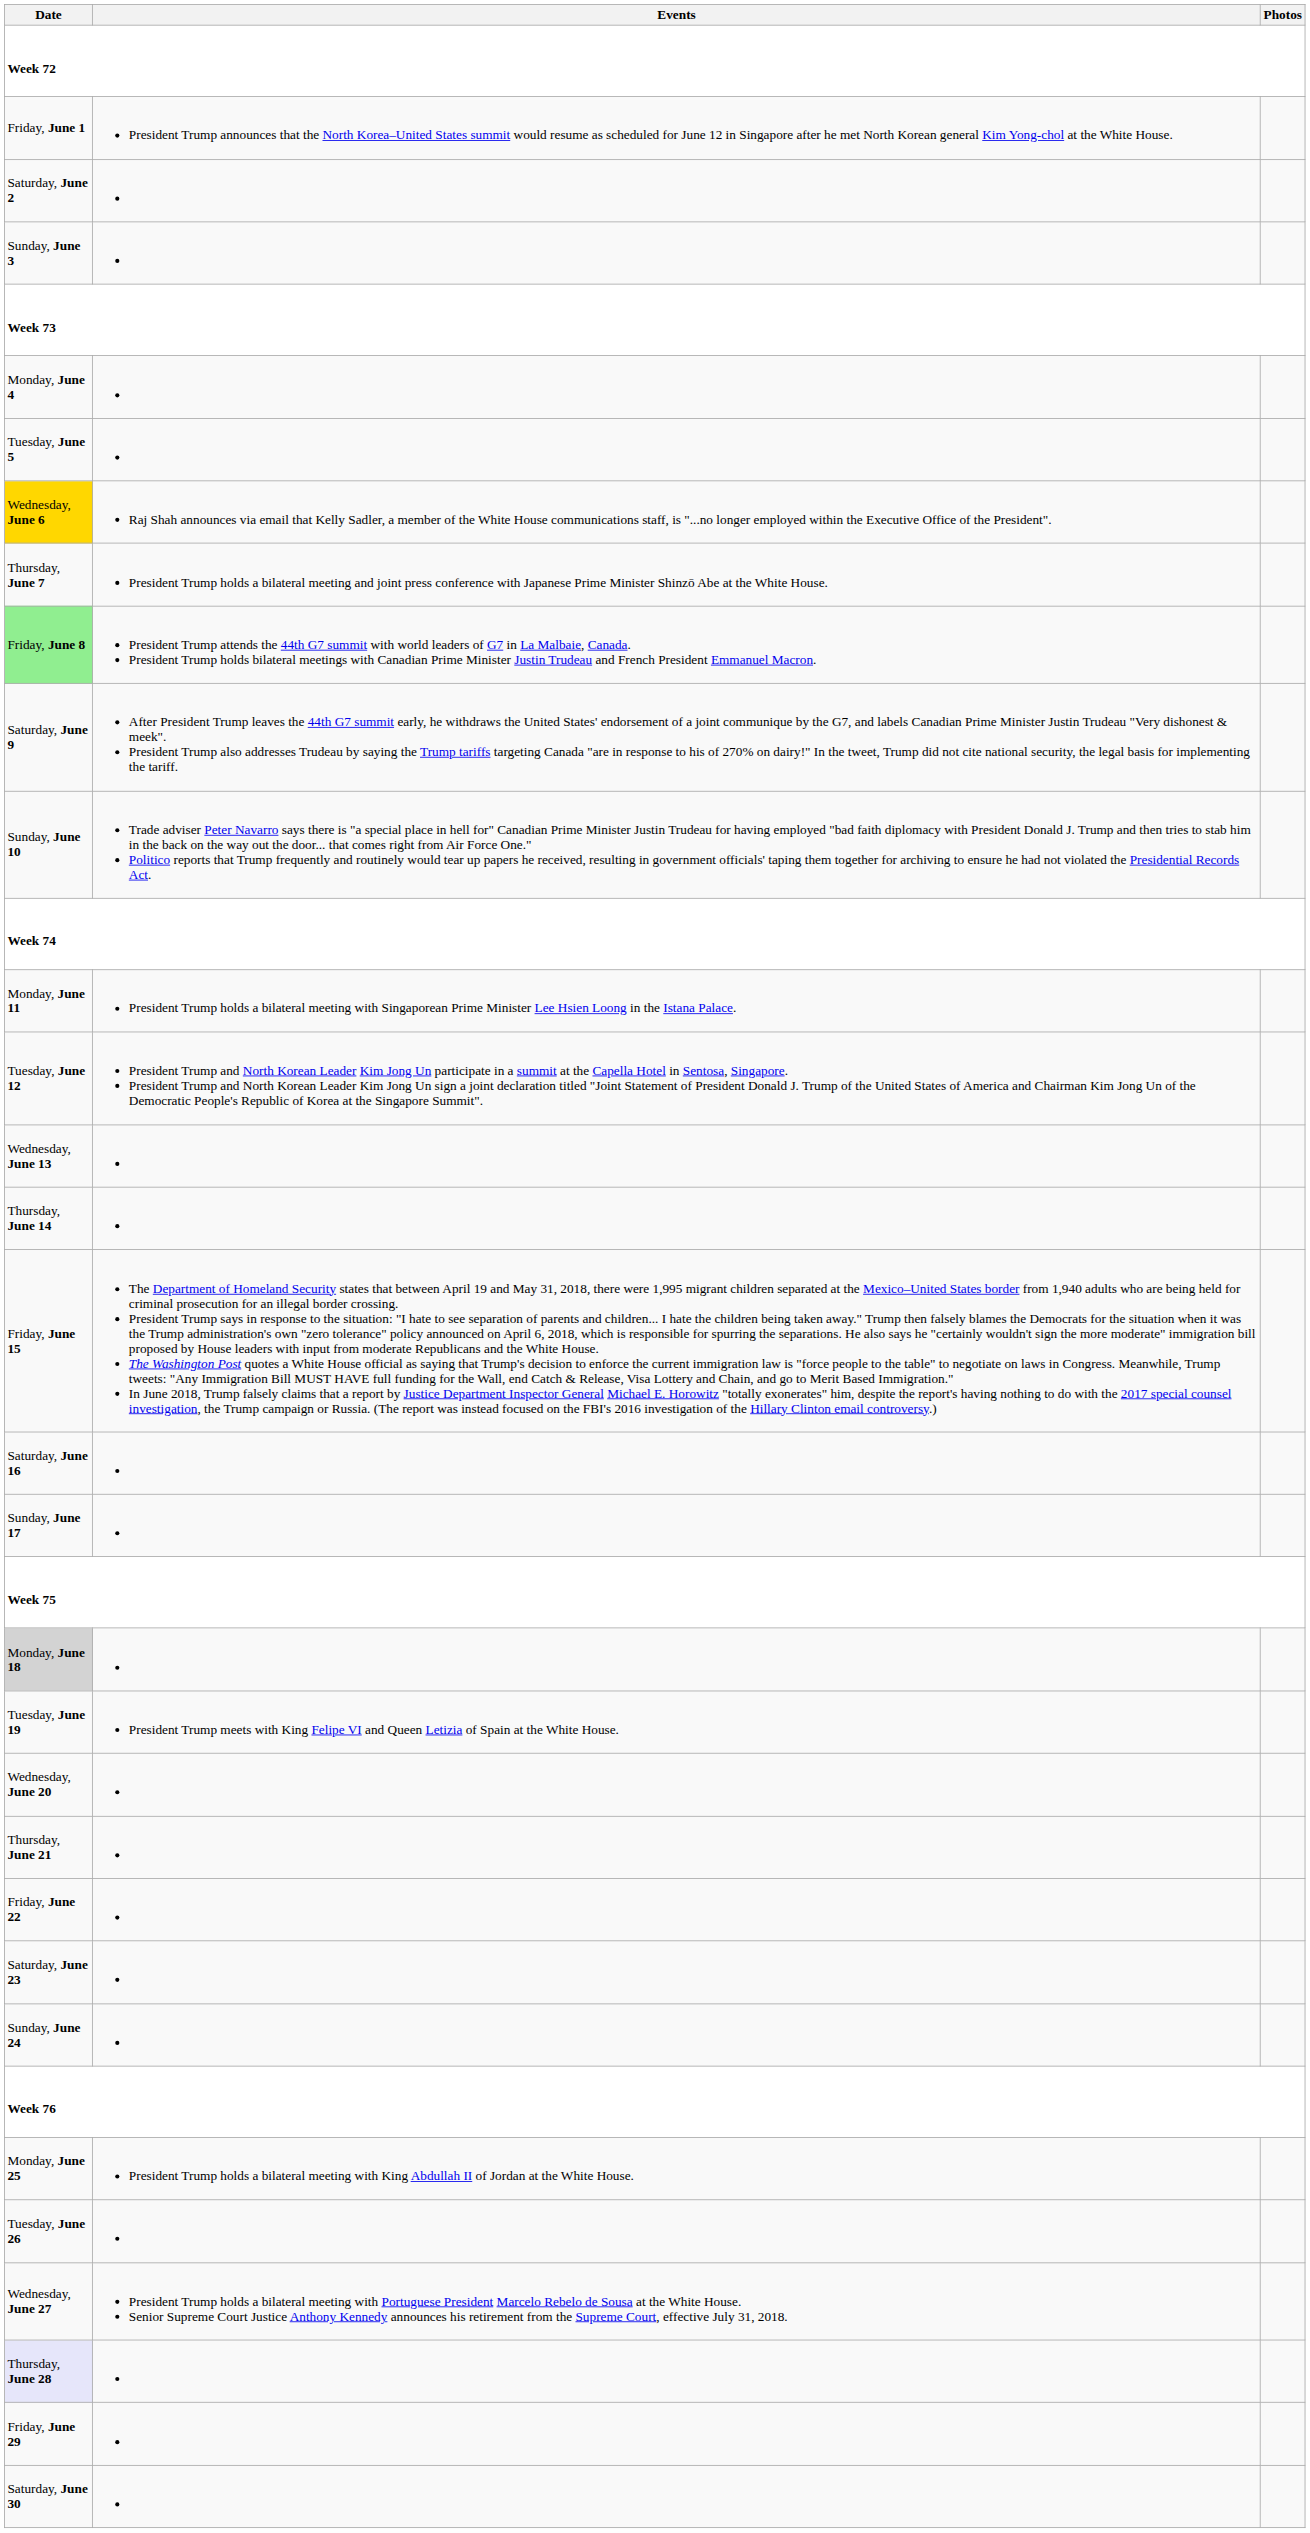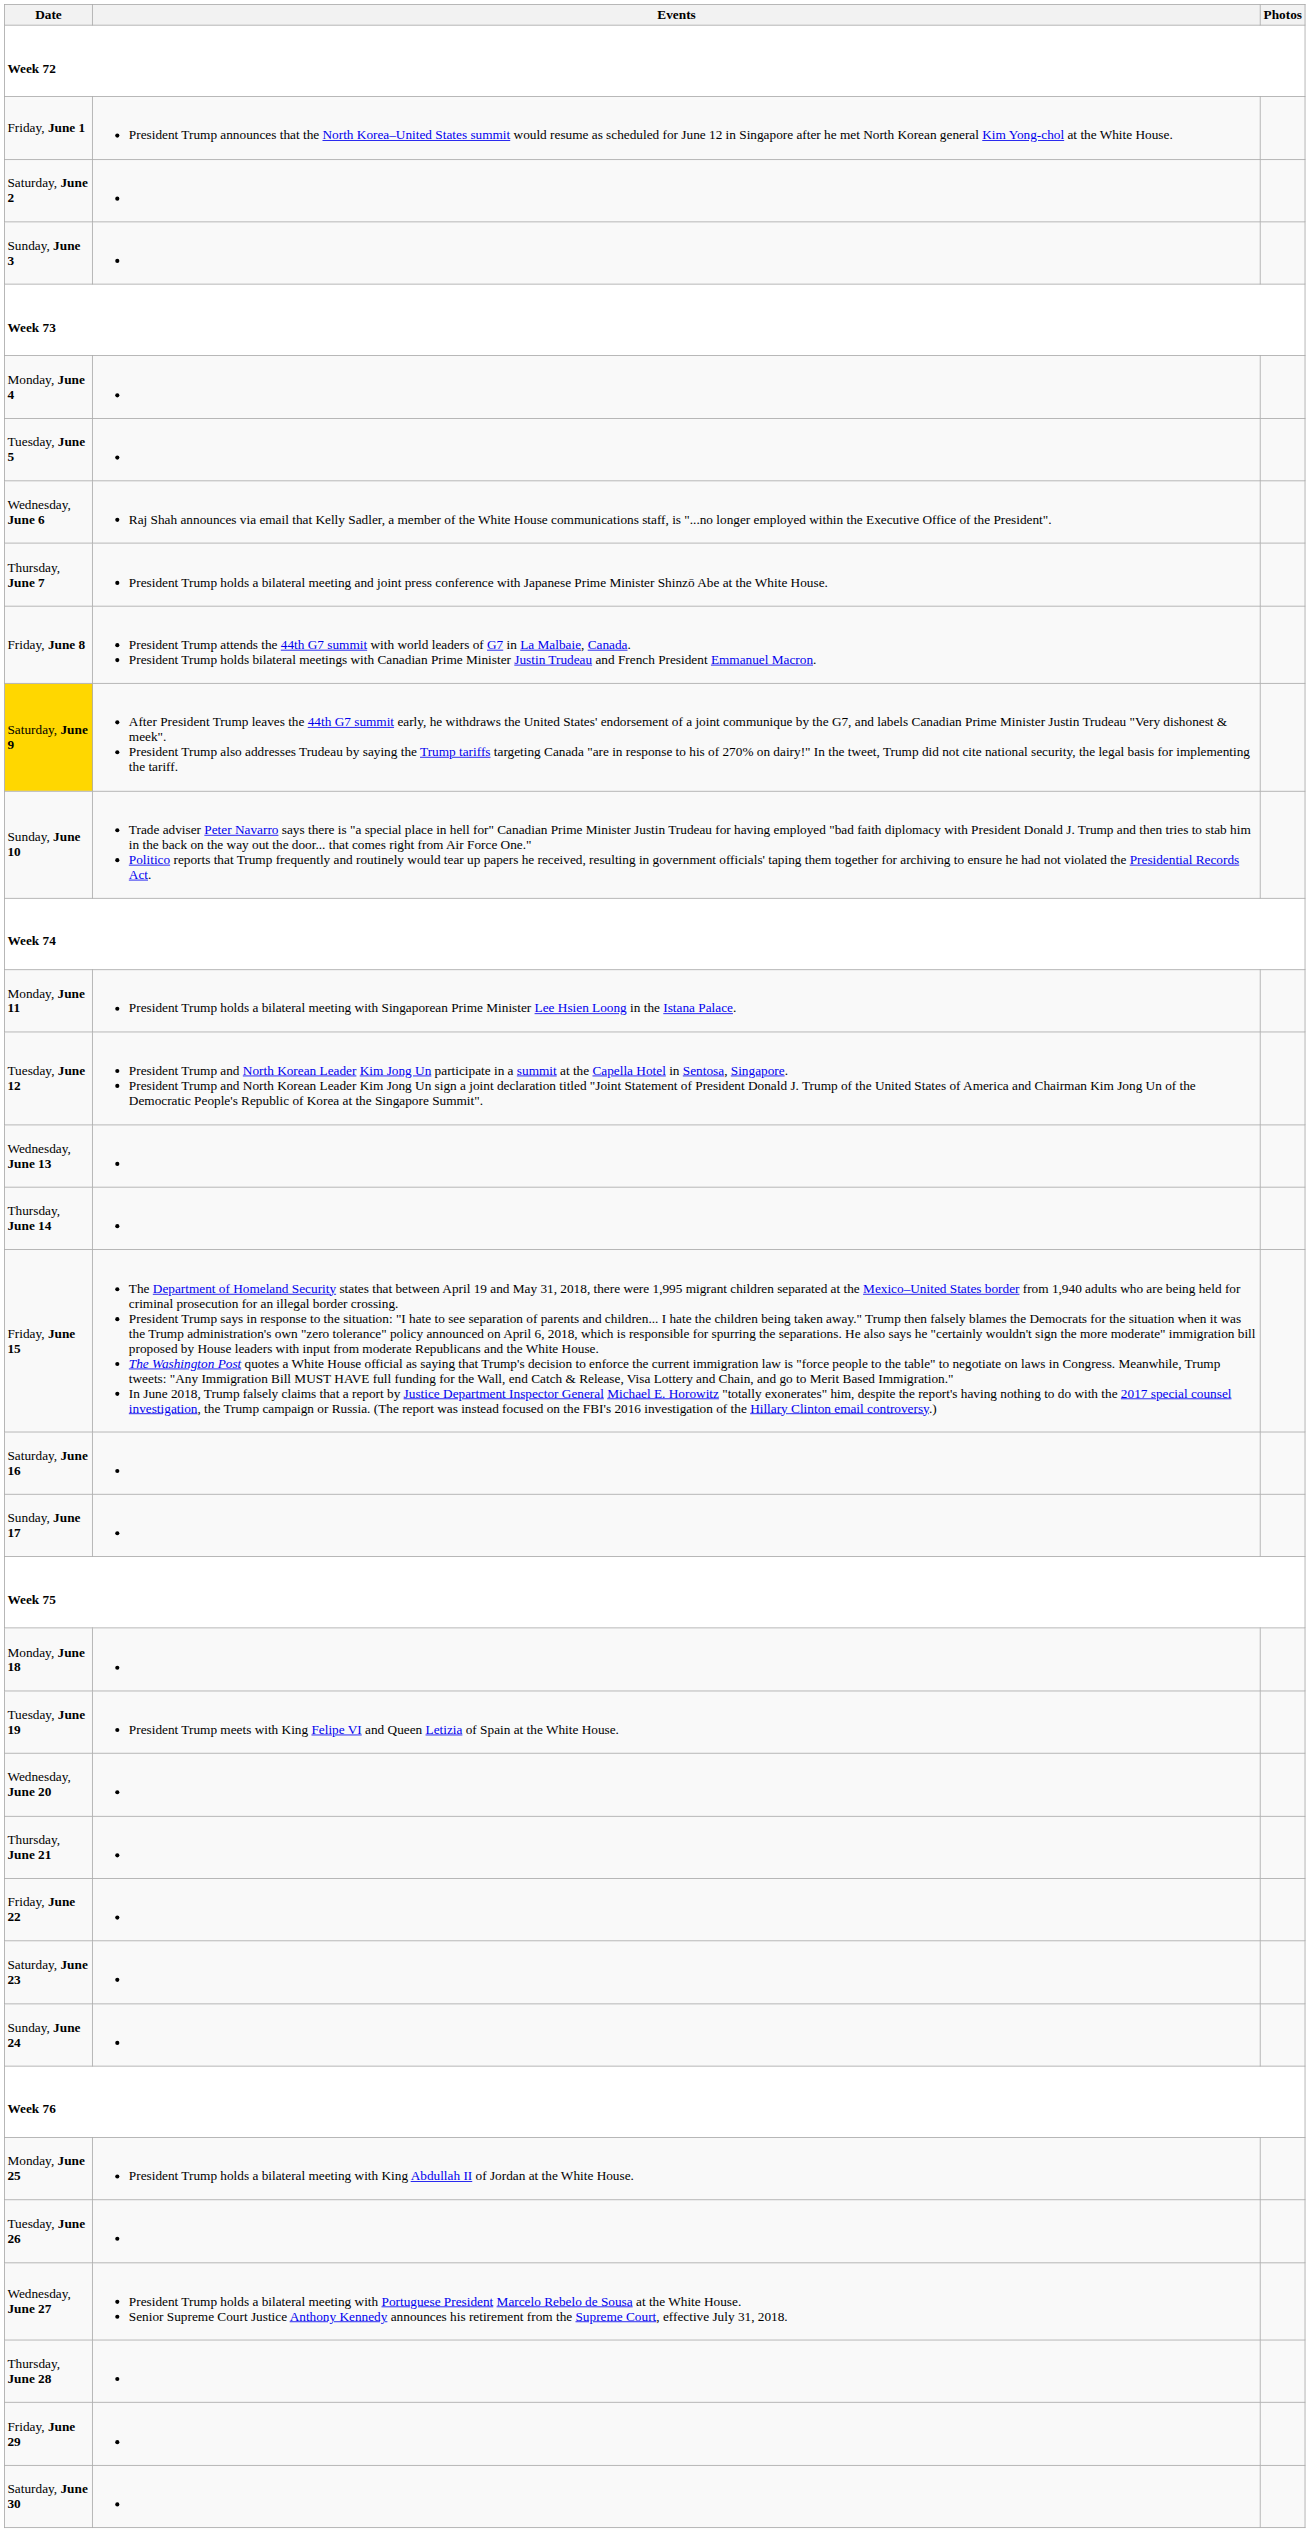Wednesday, June 6 | Date: gold background -> no background
Friday, June 8 | Date: lightgreen background -> no background
Saturday, June 9 | Date: no background -> gold background
Monday, June 18 | Date: lightgrey background -> no background
Thursday, June 28 | Date: lavender background -> no background
